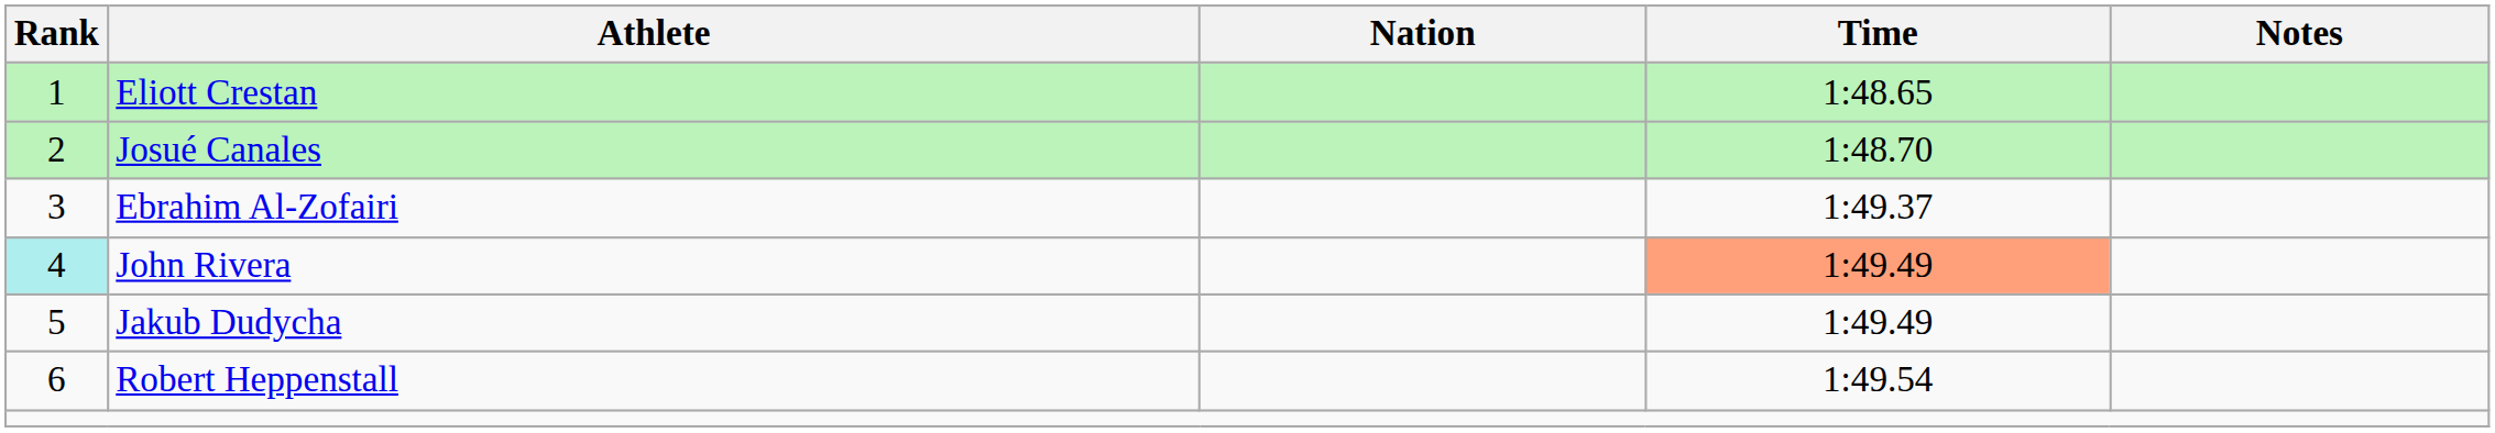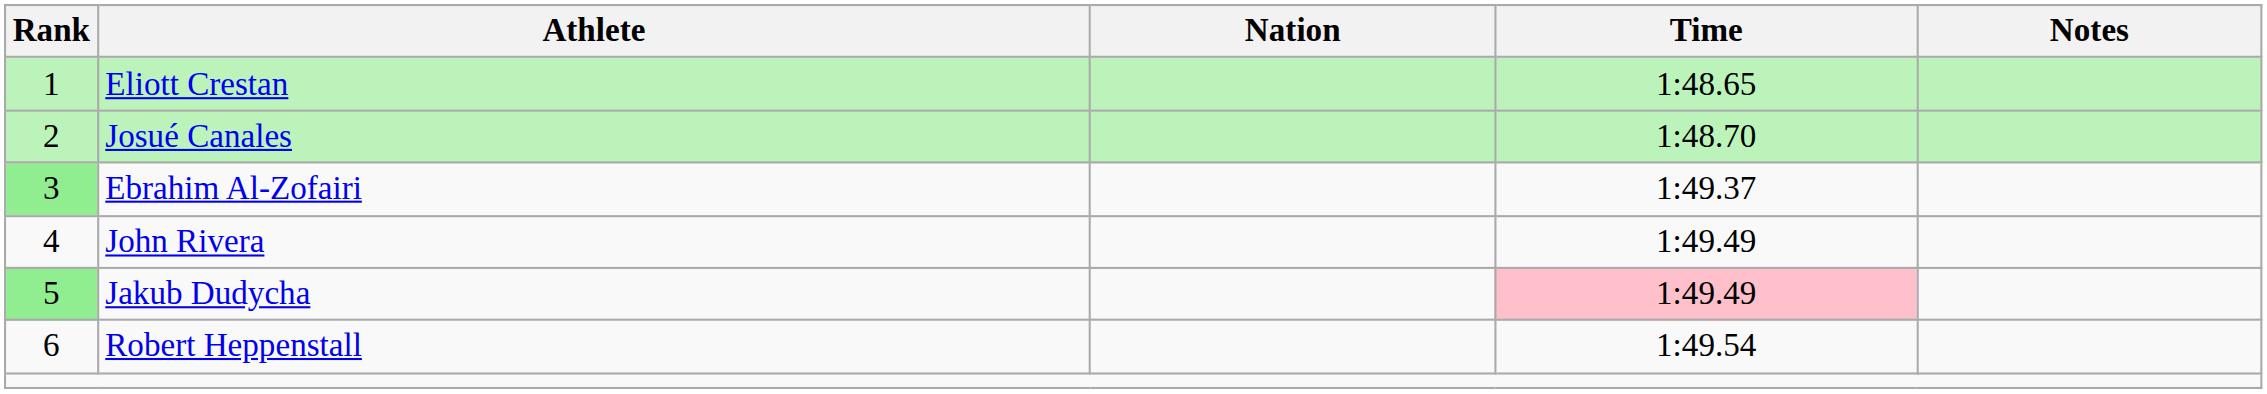Ebrahim Al-Zofairi | Rank: no background -> lightgreen background
John Rivera | Rank: paleturquoise background -> no background
John Rivera | Time: lightsalmon background -> no background
Jakub Dudycha | Rank: no background -> lightgreen background
Jakub Dudycha | Time: no background -> pink background
